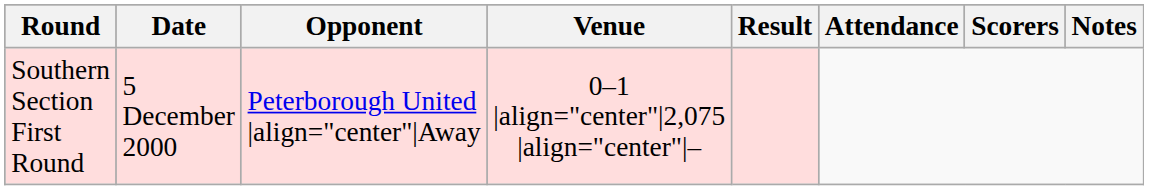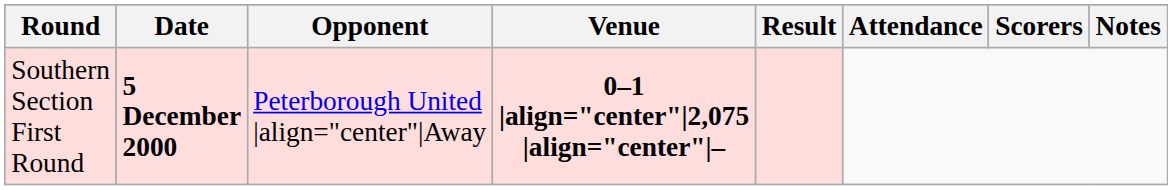Southern Section First Round | Date: normal -> bold
Southern Section First Round | Venue: normal -> bold
